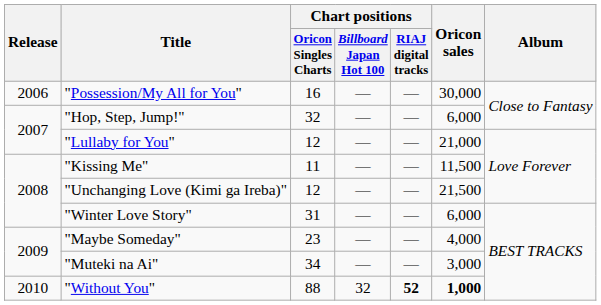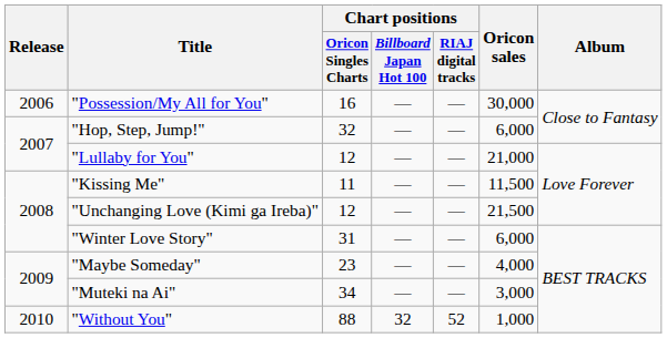"Without You" | Chart positions / RIAJ digital tracks: bold -> normal
"Without You" | Oricon sales: bold -> normal
